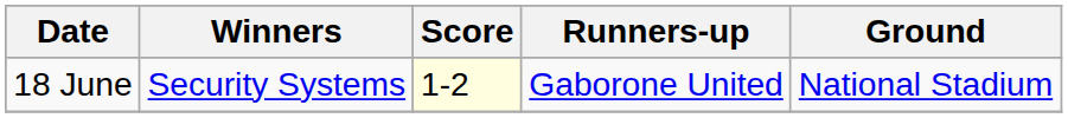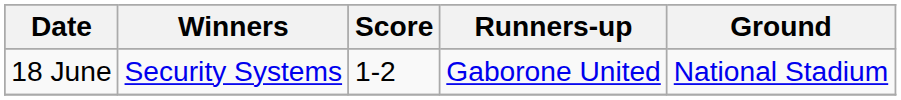18 June | Score: lightyellow background -> no background
